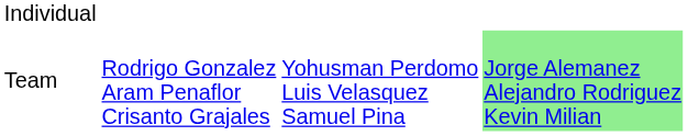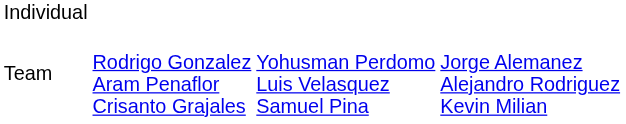Team | column 4: lightgreen background -> no background
